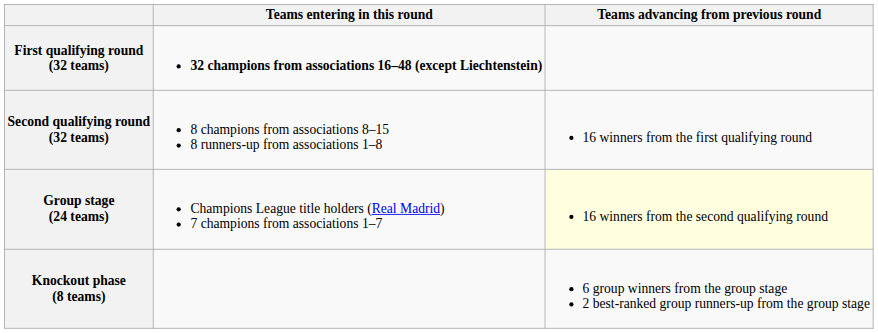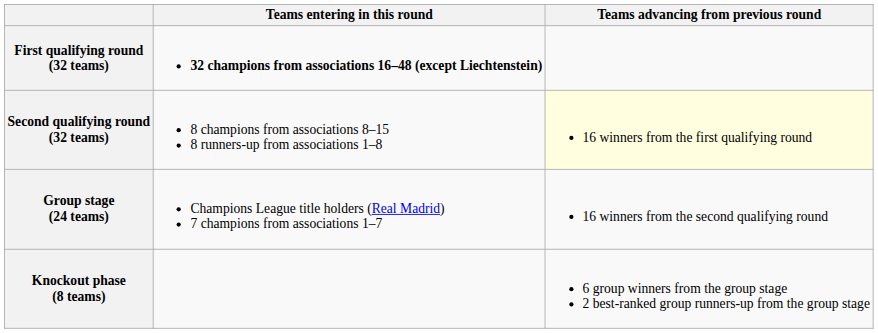Second qualifying round (32 teams) | Teams advancing from previous round: no background -> lightyellow background
Group stage (24 teams) | Teams advancing from previous round: lightyellow background -> no background
